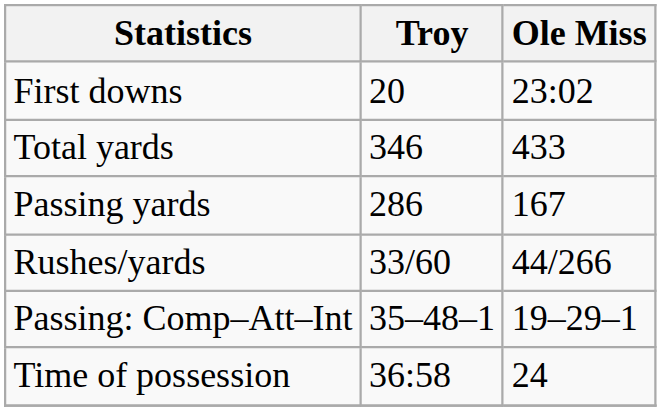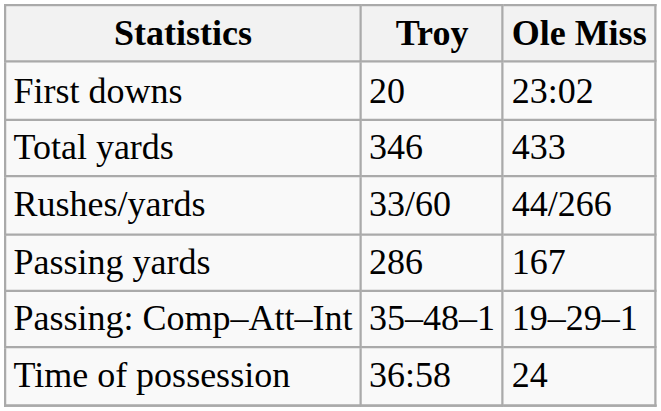rows swapped: Rushes/yards <-> Passing yards
